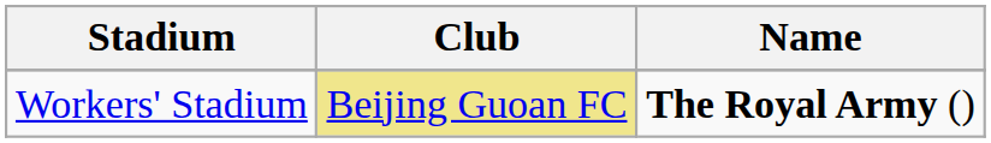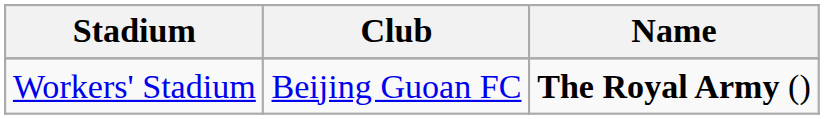Workers' Stadium | Club: khaki background -> no background
